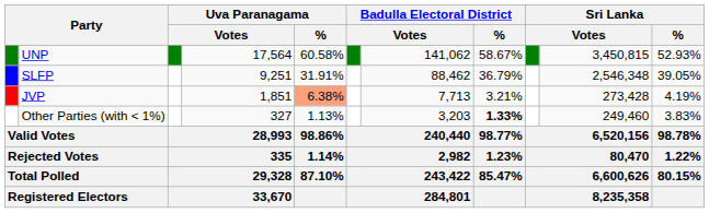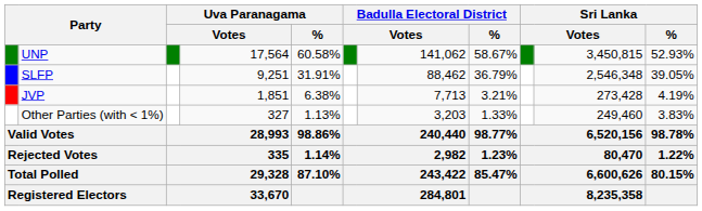JVP | Uva Paranagama / %: lightsalmon background -> no background
Other Parties (with < 1%) | Badulla Electoral District / %: bold -> normal
